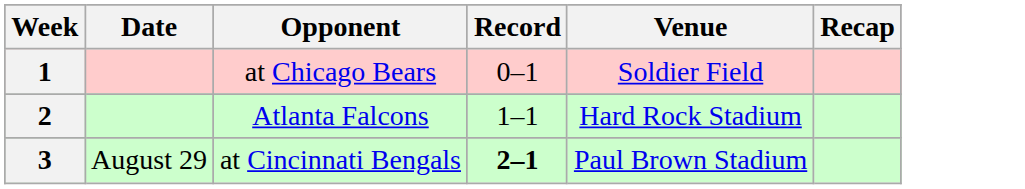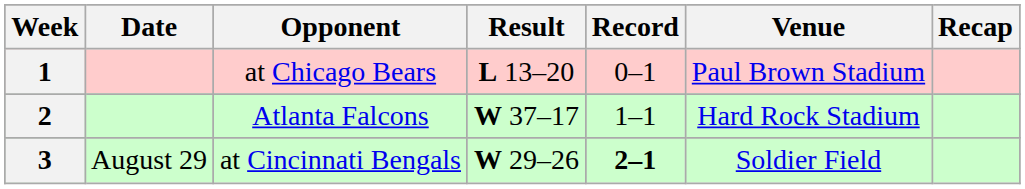+ column: Result | L 13–20 | W 37–17 | W 29–26
1 | Venue: Soldier Field -> Paul Brown Stadium
3 | Venue: Paul Brown Stadium -> Soldier Field
